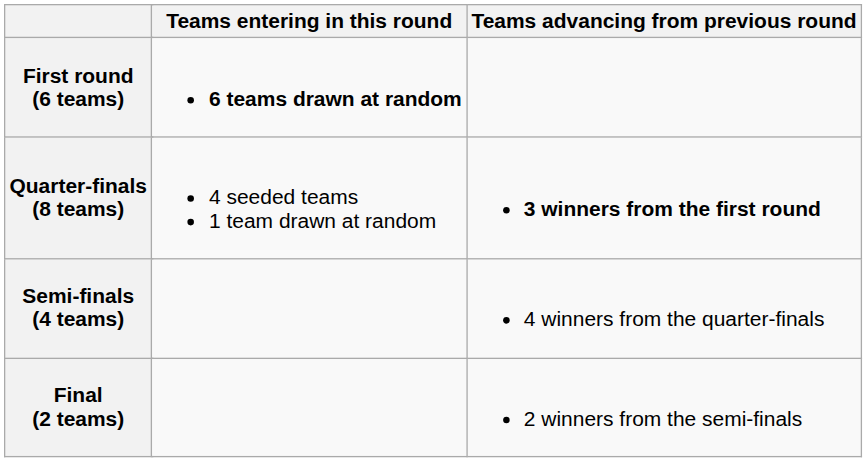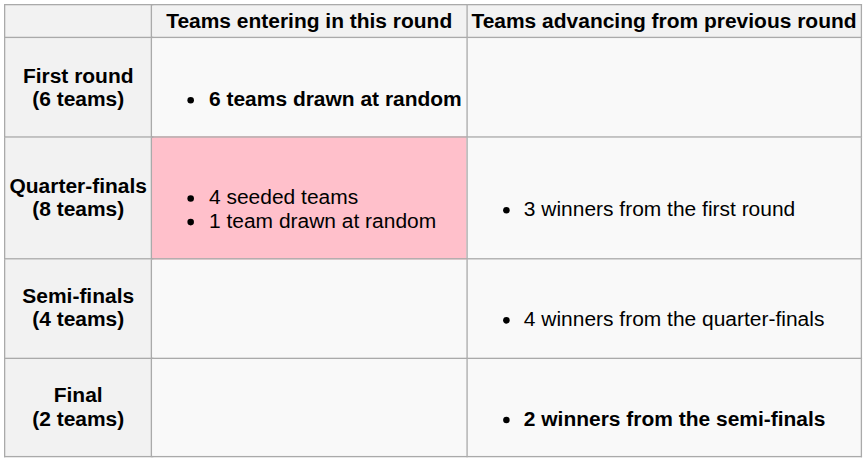Quarter-finals (8 teams) | Teams entering in this round: no background -> pink background
Quarter-finals (8 teams) | Teams advancing from previous round: bold -> normal
Final (2 teams) | Teams advancing from previous round: normal -> bold
